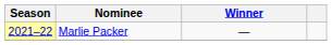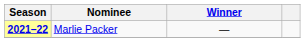Marlie Packer | Season: normal -> bold
